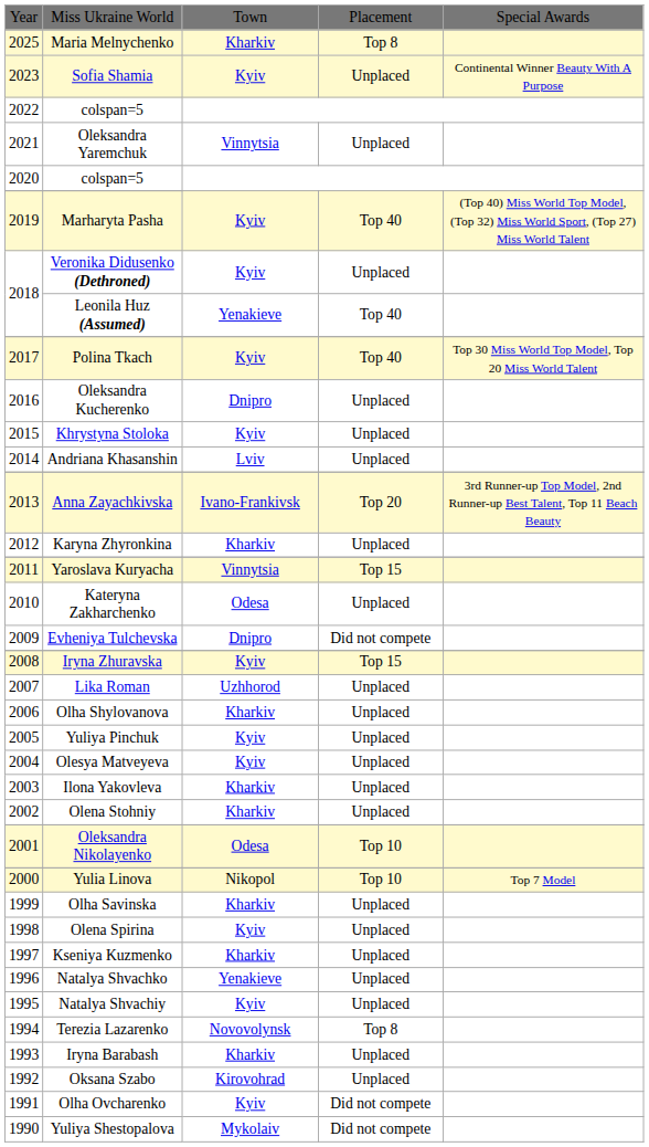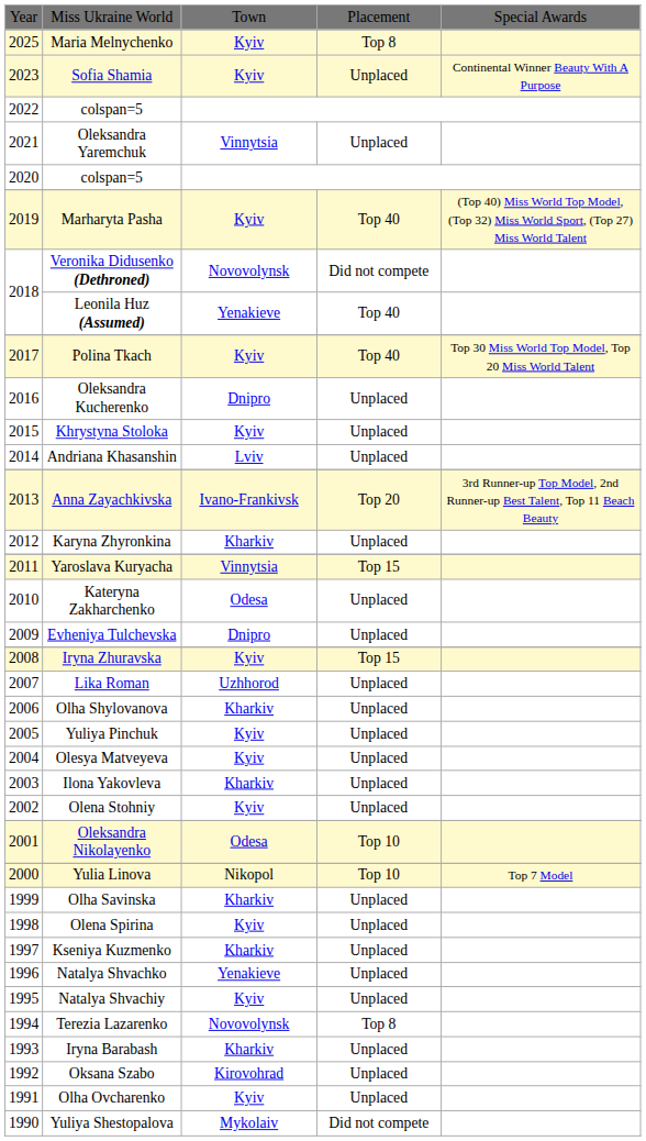Maria Melnychenko | column 3: Kharkiv -> Kyiv
Veronika Didusenko (Dethroned) | column 3: Kyiv -> Novovolynsk
Veronika Didusenko (Dethroned) | column 4: Unplaced -> Did not compete
Evheniya Tulchevska | column 4: Did not compete -> Unplaced
Olena Stohniy | column 3: Kharkiv -> Kyiv
Olha Ovcharenko | column 4: Did not compete -> Unplaced
